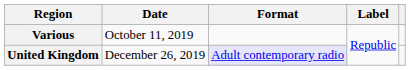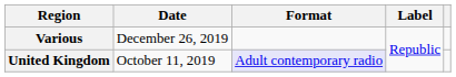Various | Date: October 11, 2019 -> December 26, 2019
United Kingdom | Date: December 26, 2019 -> October 11, 2019
